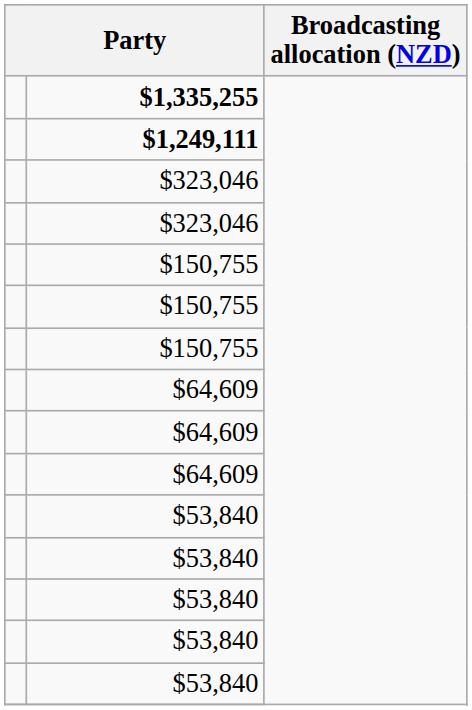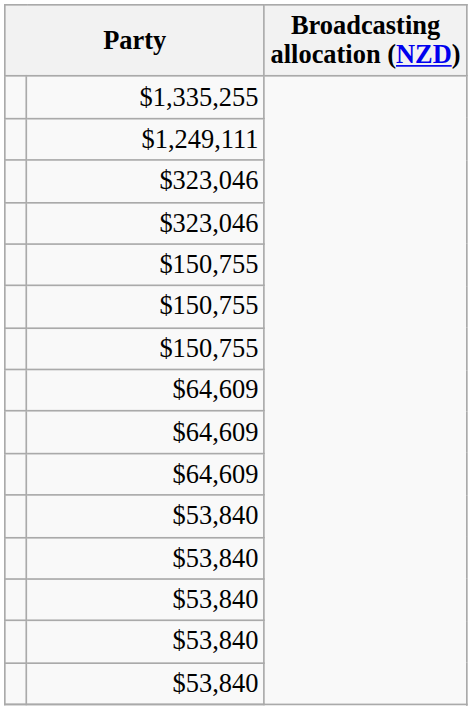$1,335,255 | column 2: bold -> normal
$1,249,111 | column 2: bold -> normal
